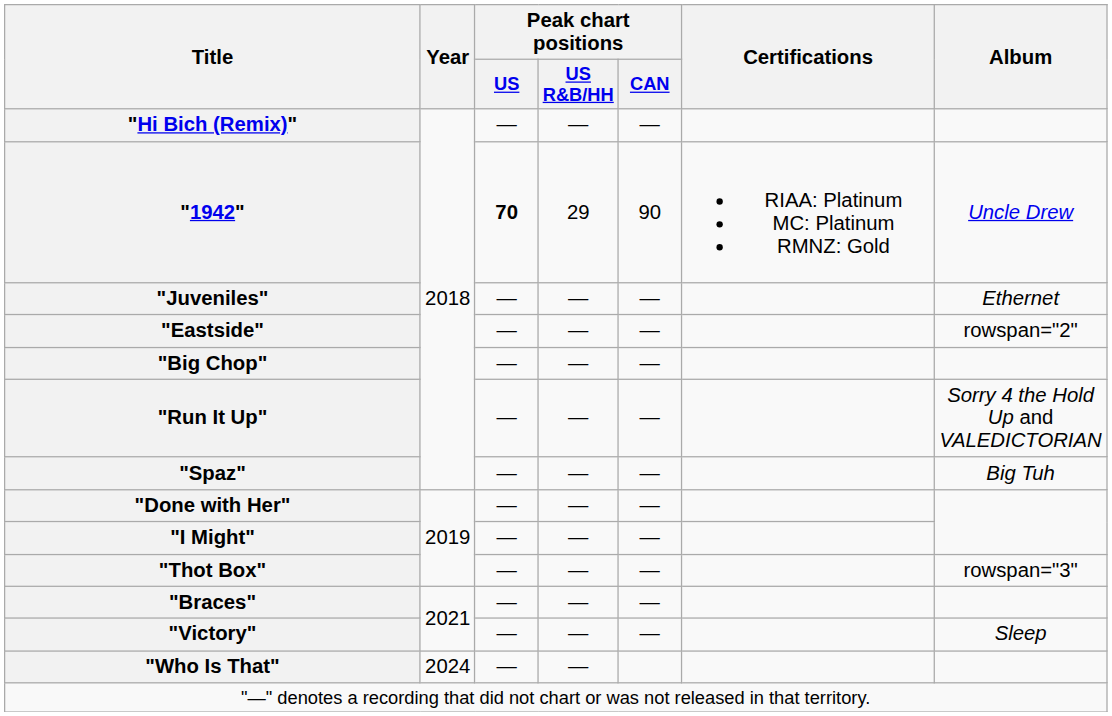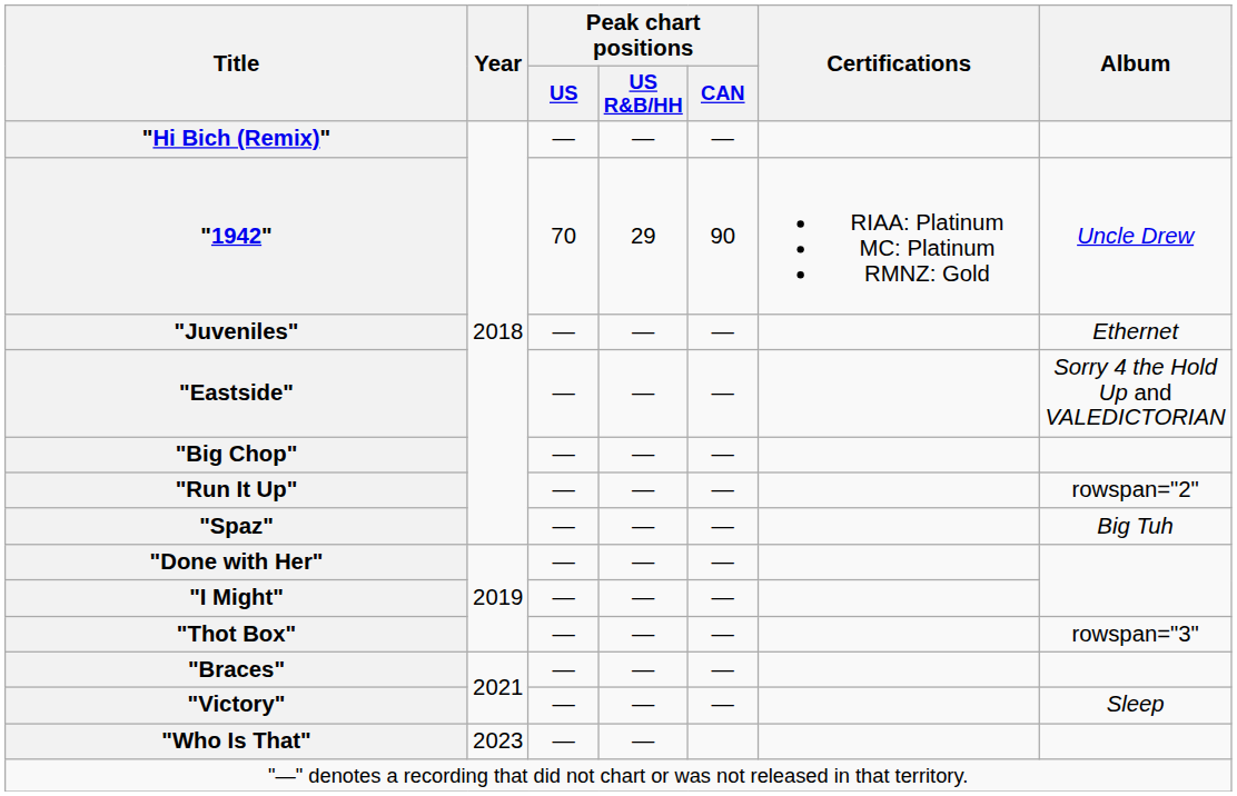"1942" | Peak chart positions / US: bold -> normal
"Eastside" | Album: rowspan="2" -> Sorry 4 the Hold Up and VALEDICTORIAN
"Run It Up" | Album: Sorry 4 the Hold Up and VALEDICTORIAN -> rowspan="2"
"Who Is That" | Year: 2024 -> 2023
